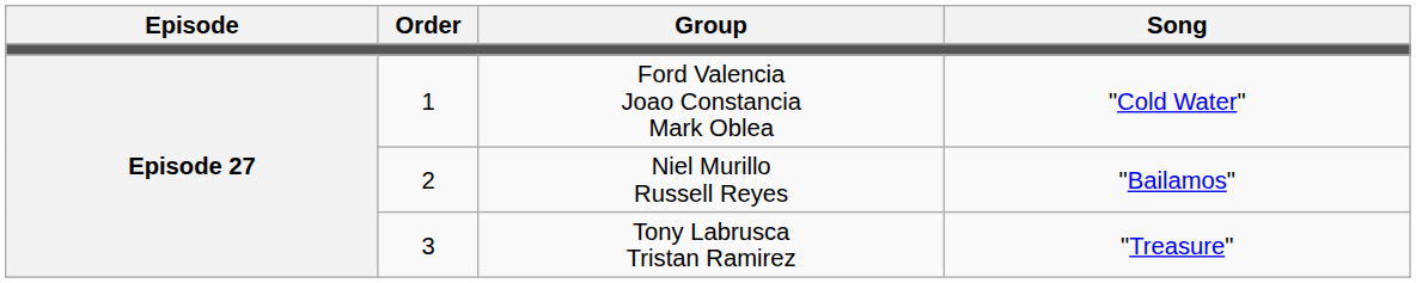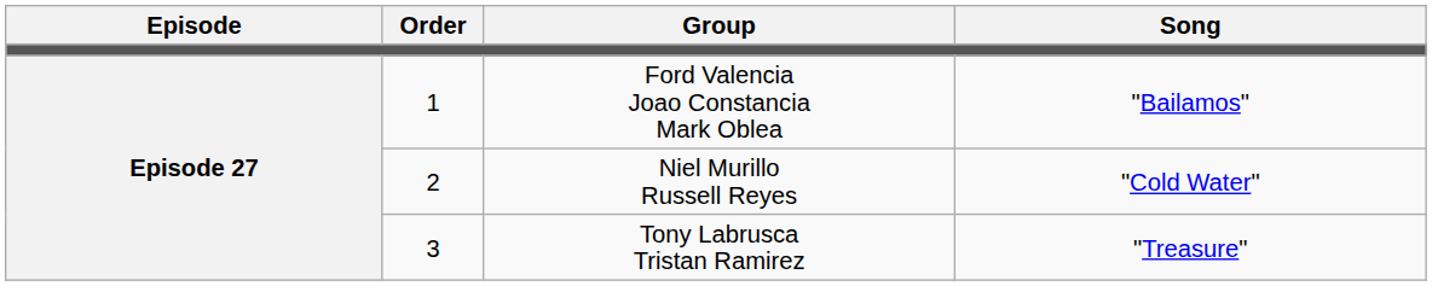Ford Valencia Joao Constancia Mark Oblea | Song: "Cold Water" -> "Bailamos"
Niel Murillo Russell Reyes | Song: "Bailamos" -> "Cold Water"
